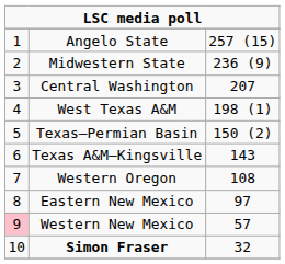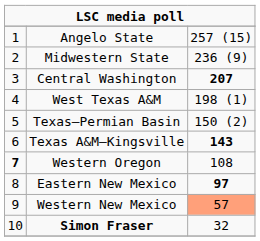Central Washington | column 3: normal -> bold
Texas A&M–Kingsville | column 3: normal -> bold
Western Oregon | column 1: normal -> bold
Eastern New Mexico | column 3: normal -> bold
Western New Mexico | column 1: pink background -> no background
Western New Mexico | column 3: no background -> lightsalmon background
